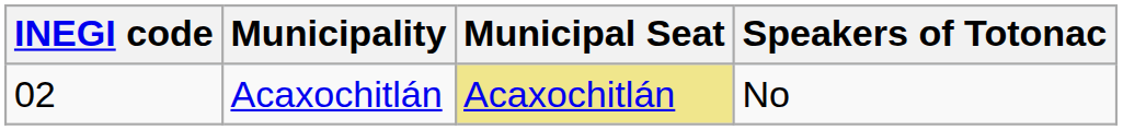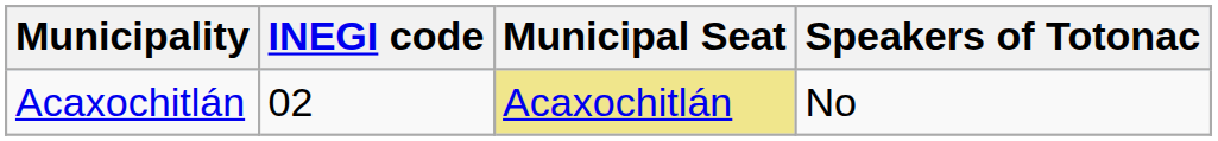columns swapped: INEGI code <-> Municipality
